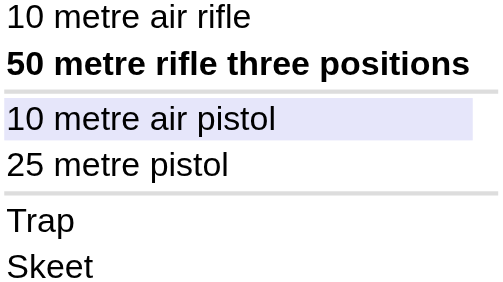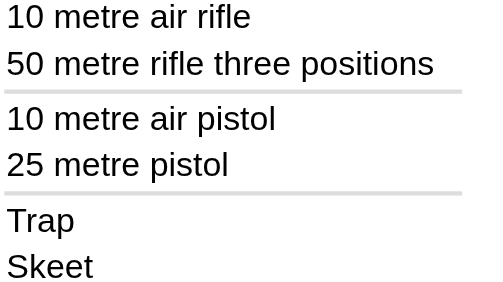50 metre rifle three positions | column 1: bold -> normal
10 metre air pistol | column 1: lavender background -> no background
